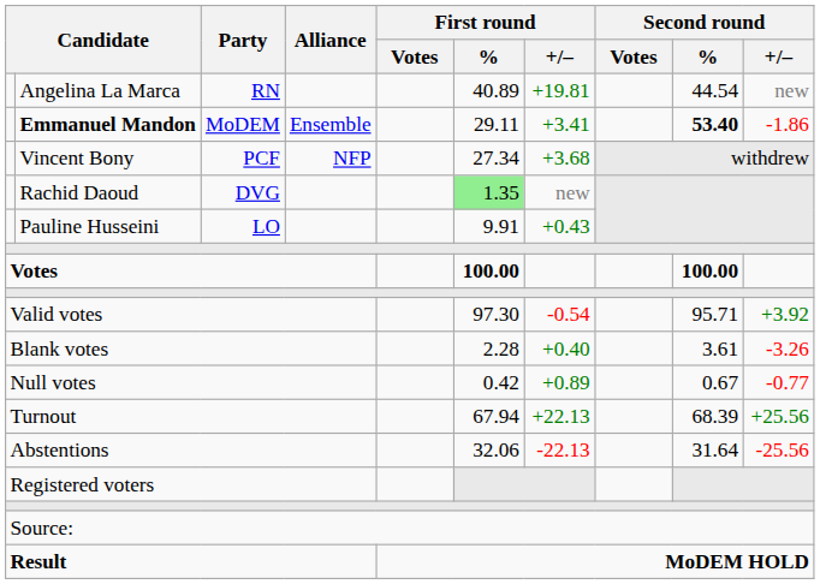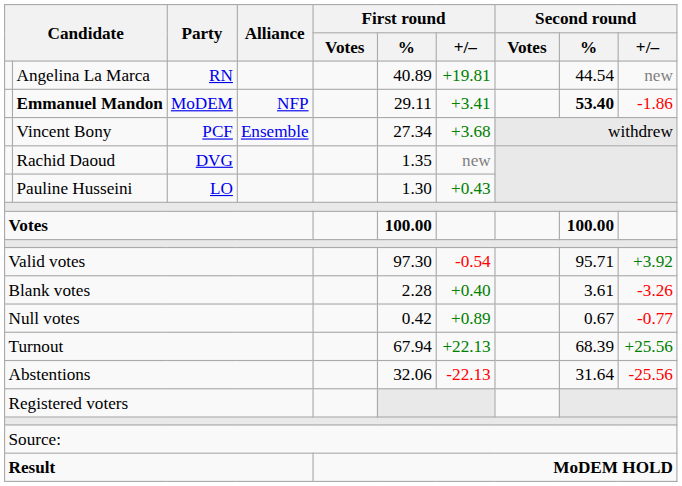Emmanuel Mandon | Alliance: Ensemble -> NFP
Vincent Bony | Alliance: NFP -> Ensemble
Rachid Daoud | First round / %: lightgreen background -> no background
Pauline Husseini | First round / %: 9.91 -> 1.30
